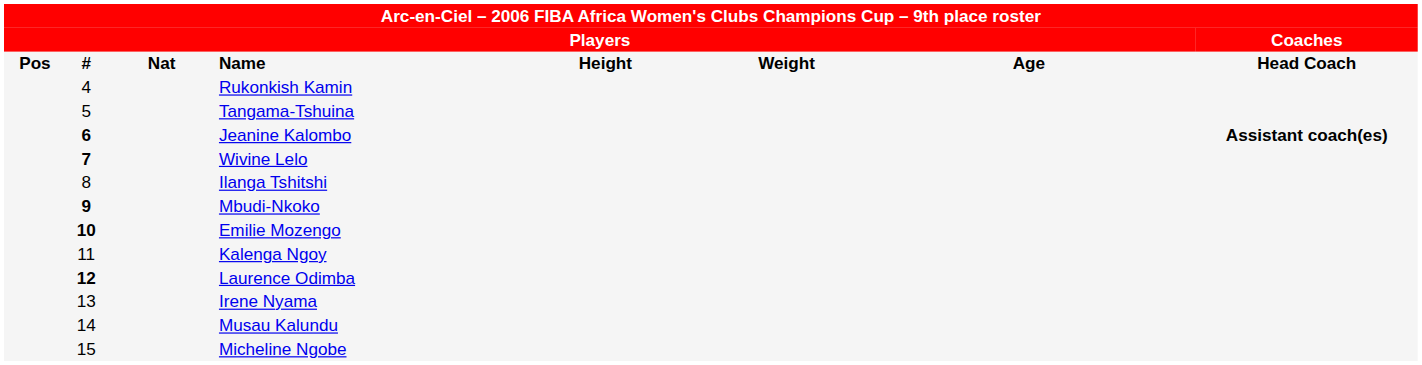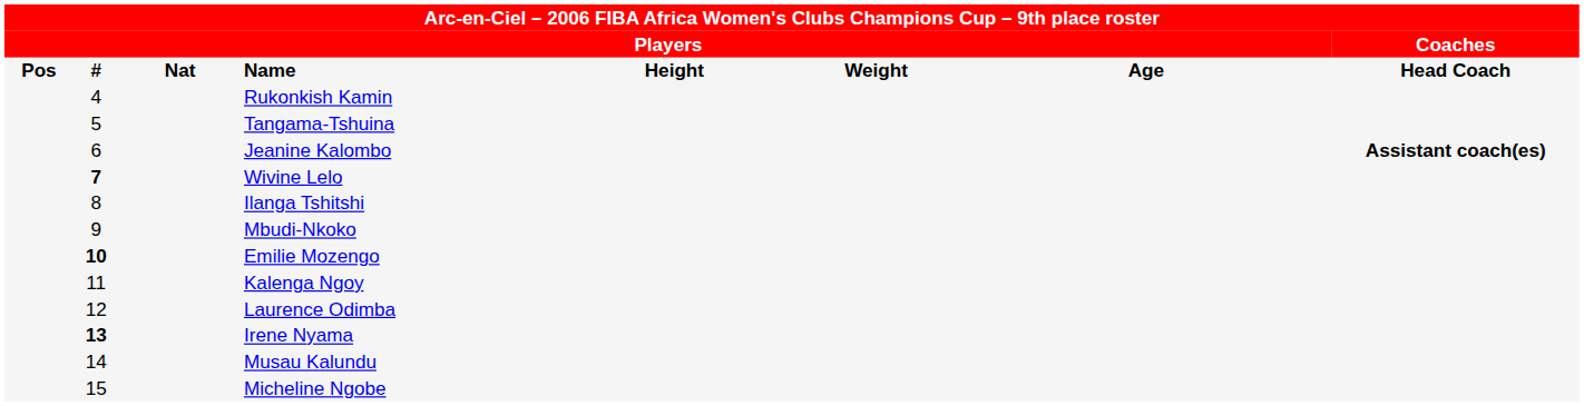Jeanine Kalombo | column 2: bold -> normal
Mbudi-Nkoko | column 2: bold -> normal
Laurence Odimba | column 2: bold -> normal
Irene Nyama | column 2: normal -> bold
